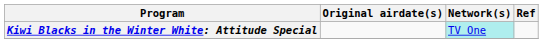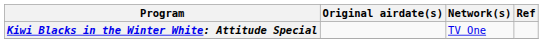Kiwi Blacks in the Winter White: Attitude Special | Network(s): paleturquoise background -> no background
